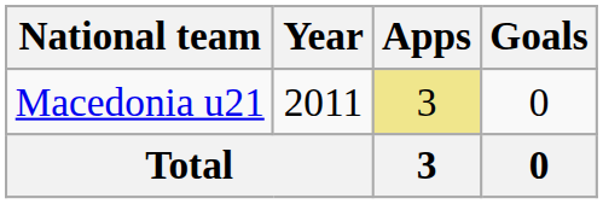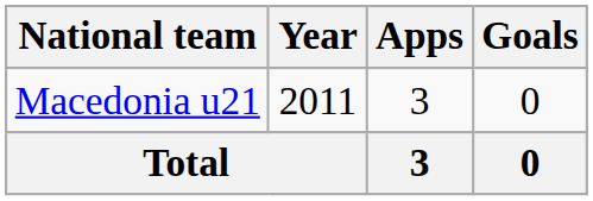Macedonia u21 | Apps: khaki background -> no background
